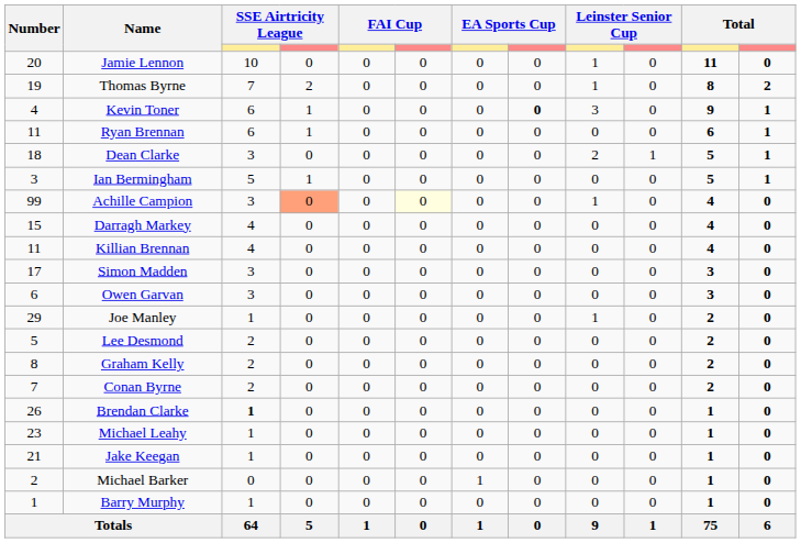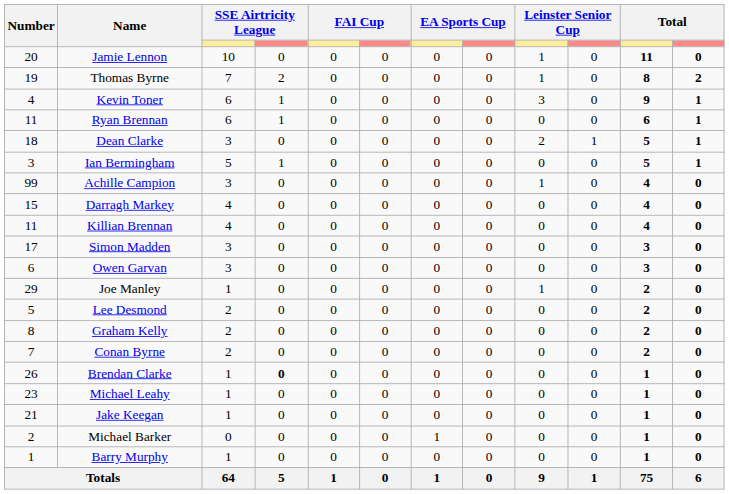Kevin Toner | column 8: bold -> normal
Achille Campion | column 4: lightsalmon background -> no background
Achille Campion | column 6: lightyellow background -> no background
Brendan Clarke | column 3: bold -> normal
Brendan Clarke | column 4: normal -> bold
